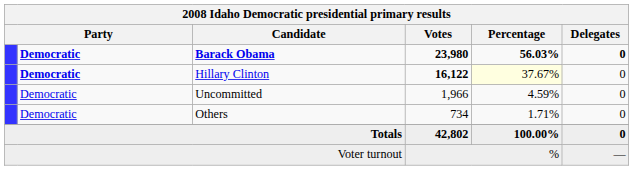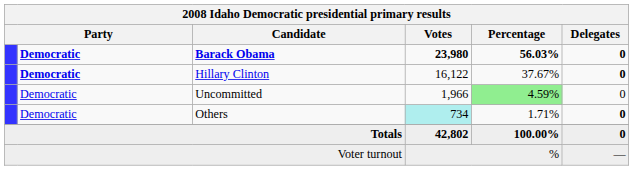Hillary Clinton | Votes: bold -> normal
Hillary Clinton | Percentage: lightyellow background -> no background
Hillary Clinton | Delegates: normal -> bold
Uncommitted | Percentage: no background -> lightgreen background
Others | Votes: no background -> paleturquoise background
Others | Delegates: normal -> bold
